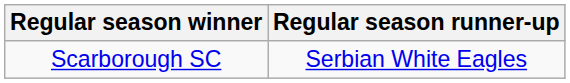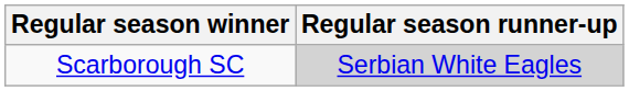Scarborough SC | Regular season runner-up: no background -> lightgrey background
